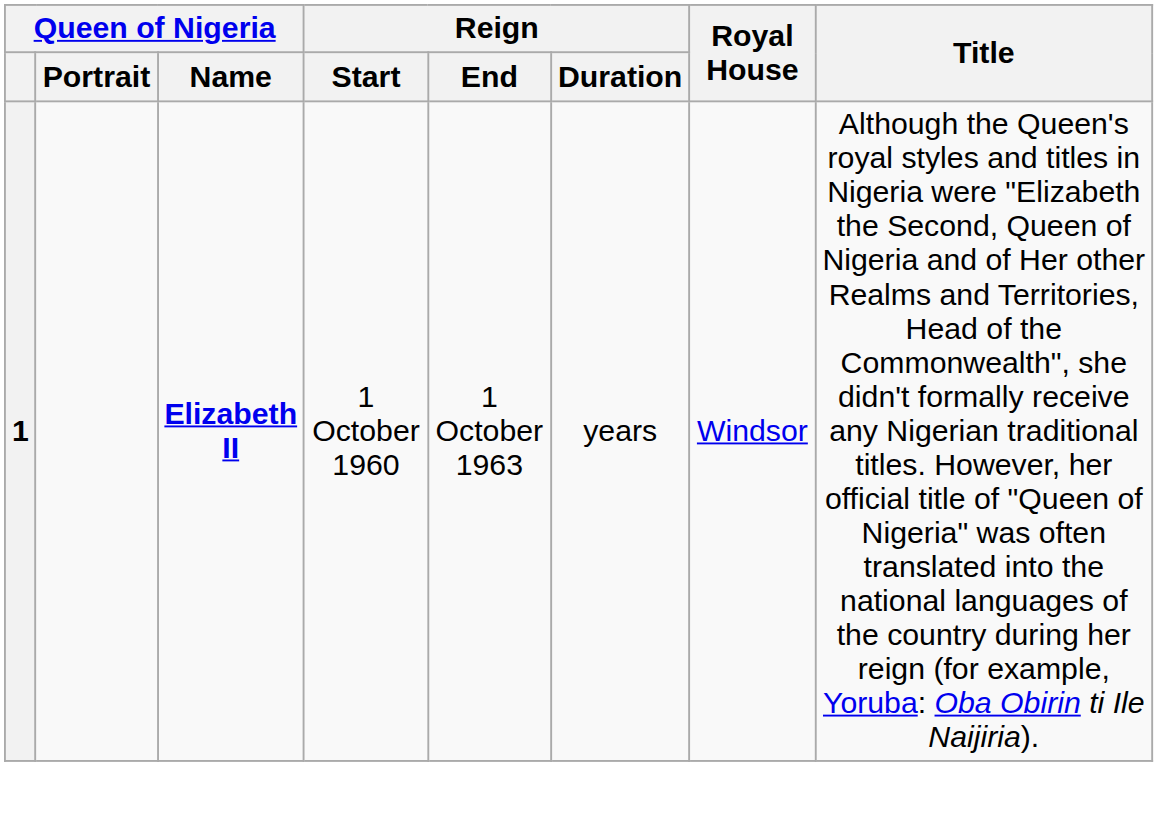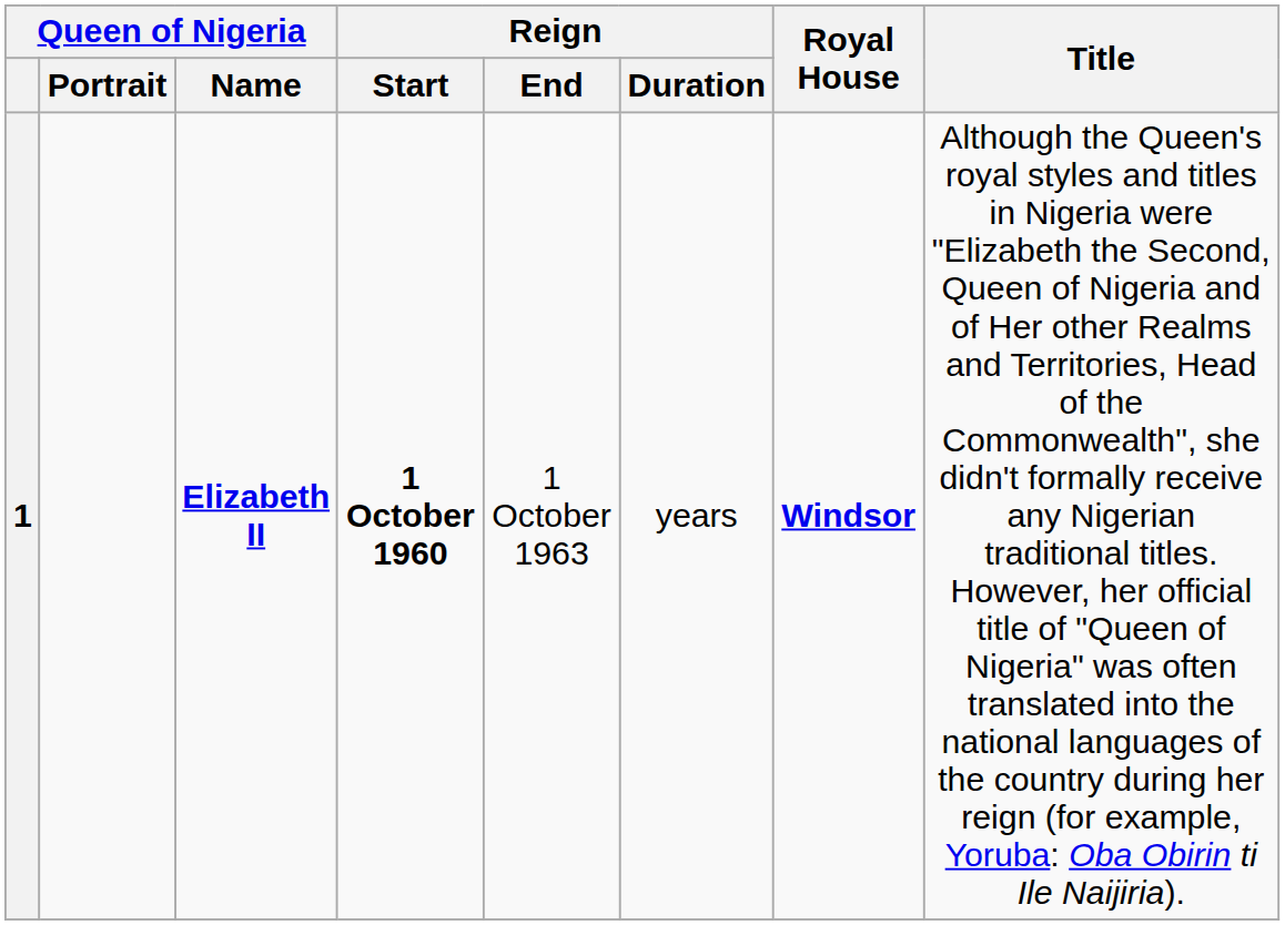1 | Reign / Start: normal -> bold
1 | Royal House: normal -> bold
